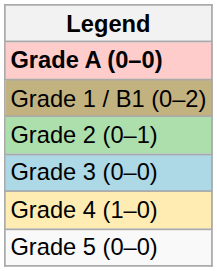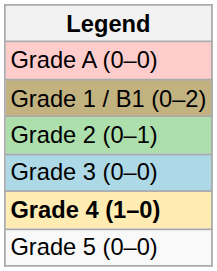row 2 | column 1: bold -> normal
row 6 | column 1: normal -> bold
